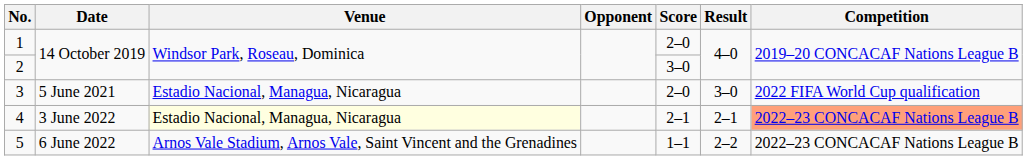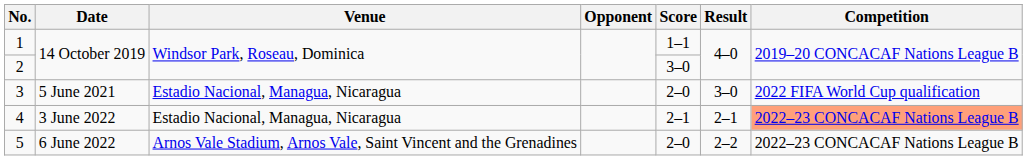1 | Score: 2–0 -> 1–1
4 | Venue: lightyellow background -> no background
5 | Score: 1–1 -> 2–0
